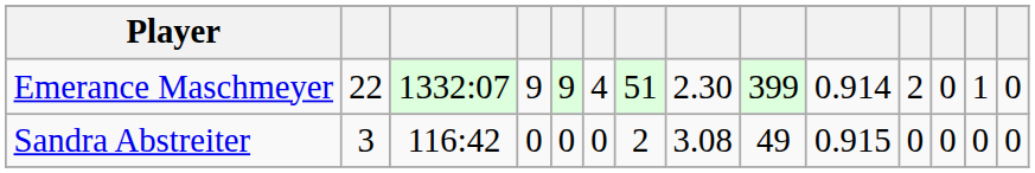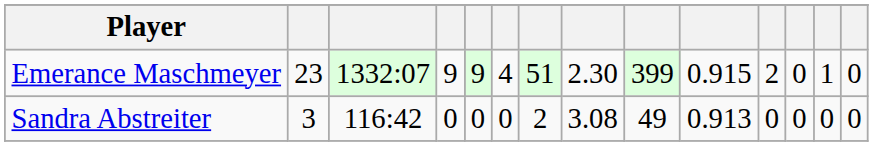Emerance Maschmeyer | column 2: 22 -> 23
Emerance Maschmeyer | column 10: 0.914 -> 0.915
Sandra Abstreiter | column 10: 0.915 -> 0.913
